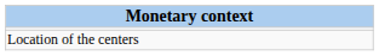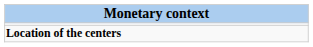row 2 | column 1: normal -> bold
